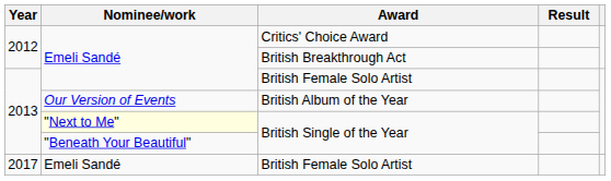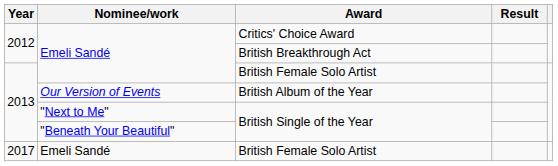"Next to Me" / British Single of the Year | Nominee/work: lightyellow background -> no background
